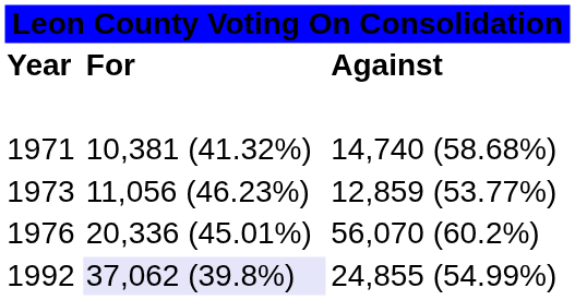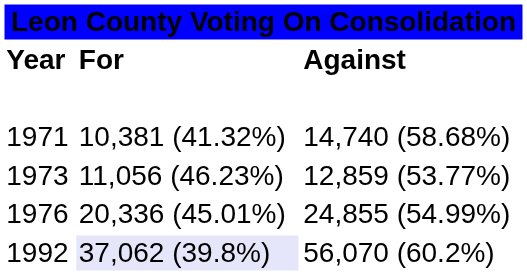1976 | Against: 56,070 (60.2%) -> 24,855 (54.99%)
1992 | Against: 24,855 (54.99%) -> 56,070 (60.2%)
